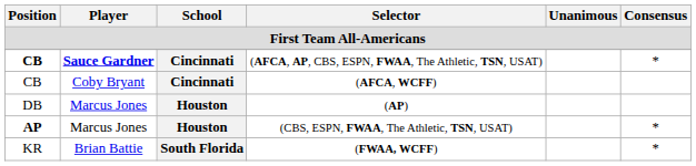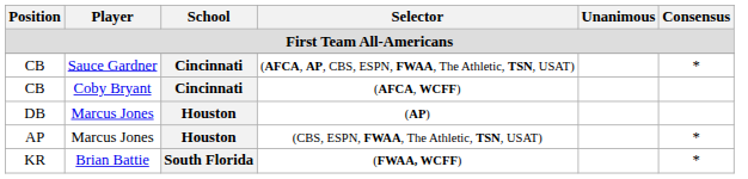(AFCA, AP, CBS, ESPN, FWAA, The Athletic, TSN, USAT) | Position: bold -> normal
(AFCA, AP, CBS, ESPN, FWAA, The Athletic, TSN, USAT) | Player: bold -> normal
(CBS, ESPN, FWAA, The Athletic, TSN, USAT) | Position: bold -> normal
